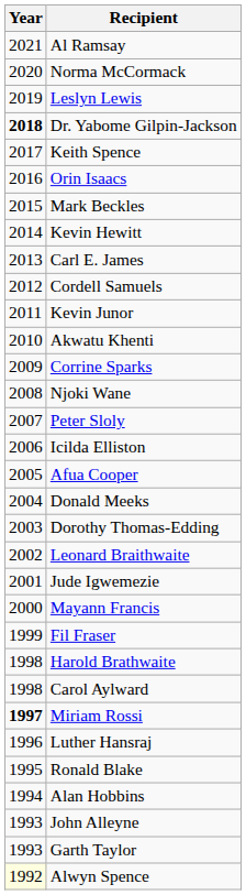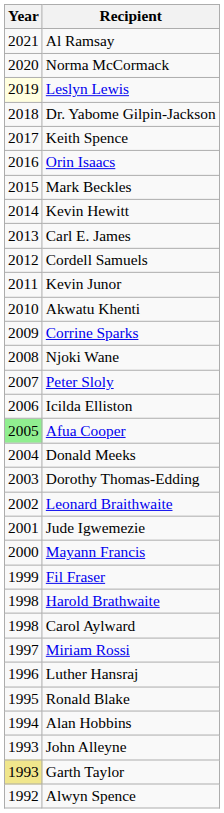Leslyn Lewis | Year: no background -> lightyellow background
Dr. Yabome Gilpin-Jackson | Year: bold -> normal
Afua Cooper | Year: no background -> lightgreen background
Miriam Rossi | Year: bold -> normal
Garth Taylor | Year: no background -> khaki background
Alwyn Spence | Year: lightyellow background -> no background
